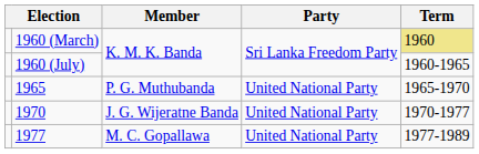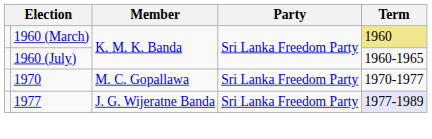- row: 1965 | P. G. Muthubanda | United National Party | 1965-1970
1970 | Member: J. G. Wijeratne Banda -> M. C. Gopallawa
1970 | Party: United National Party -> Sri Lanka Freedom Party
1977 | Member: M. C. Gopallawa -> J. G. Wijeratne Banda
1977 | Party: United National Party -> Sri Lanka Freedom Party
1977 | Term: no background -> lavender background
